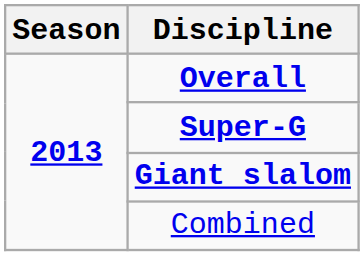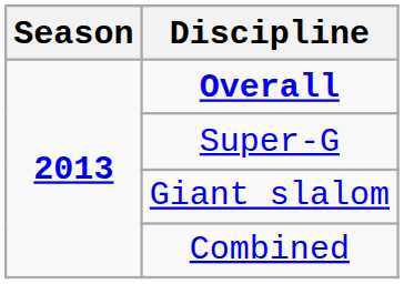Super-G | Discipline: bold -> normal
Giant slalom | Discipline: bold -> normal
